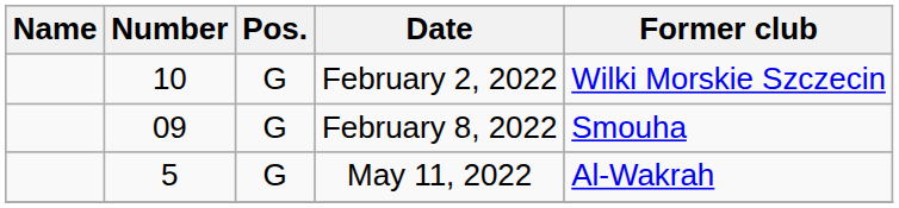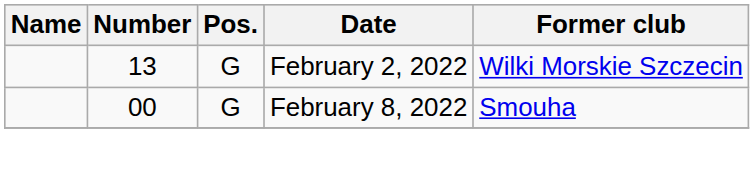February 2, 2022 | Number: 10 -> 13
February 8, 2022 | Number: 09 -> 00
- row: 5 | G | May 11, 2022 | Al-Wakrah
